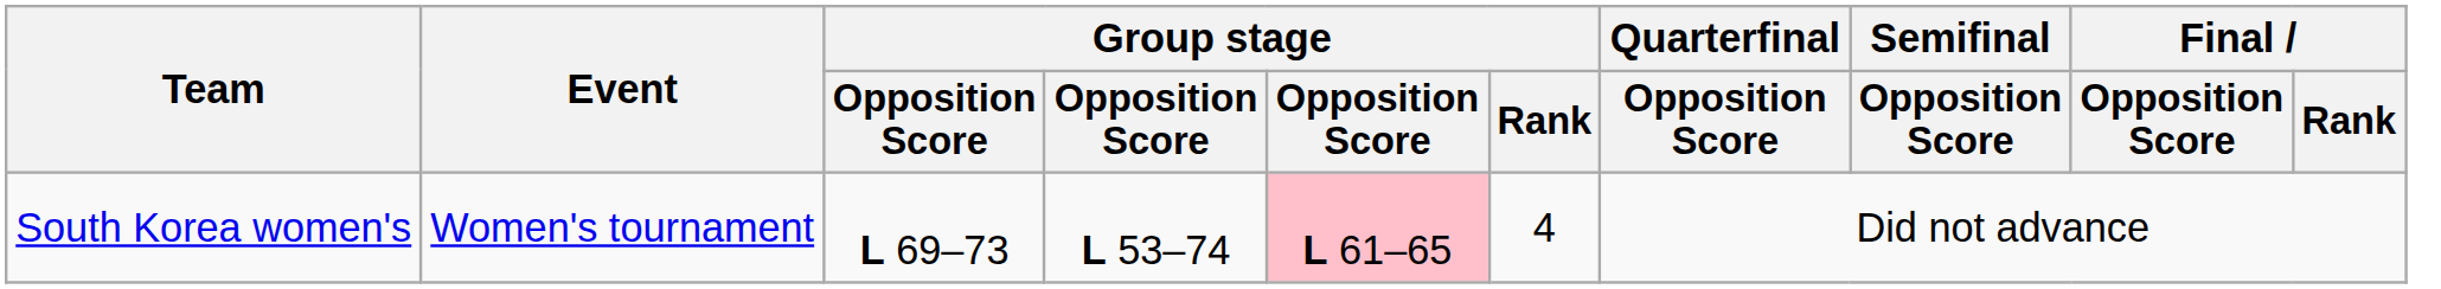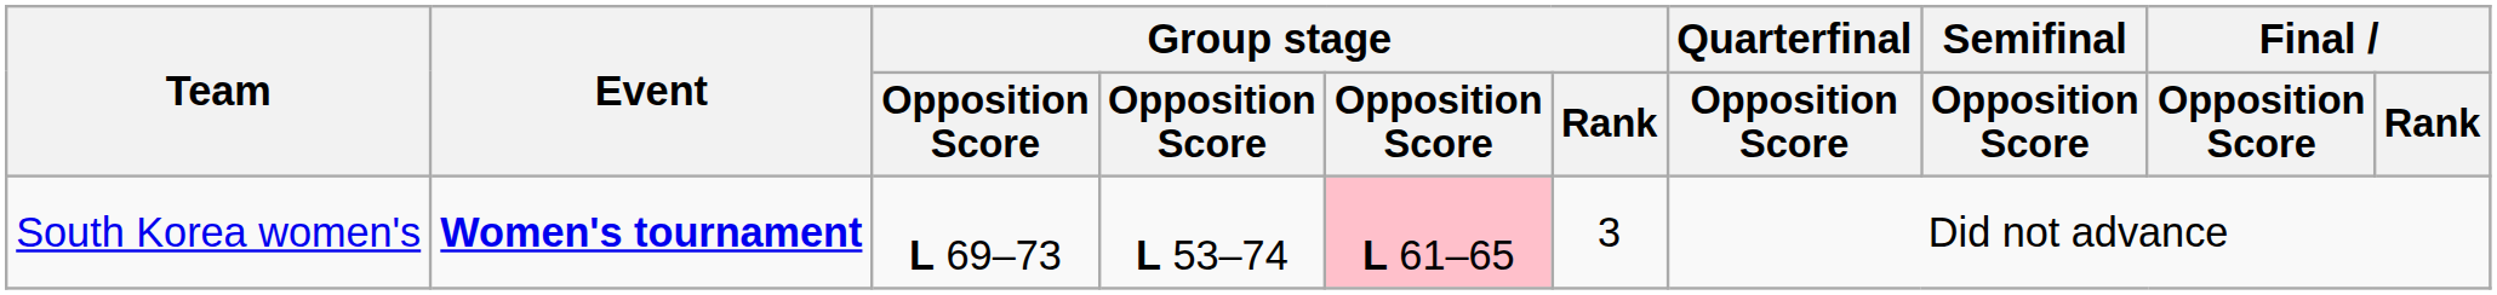South Korea women's | Event: normal -> bold
South Korea women's | Group stage / Rank: 4 -> 3
